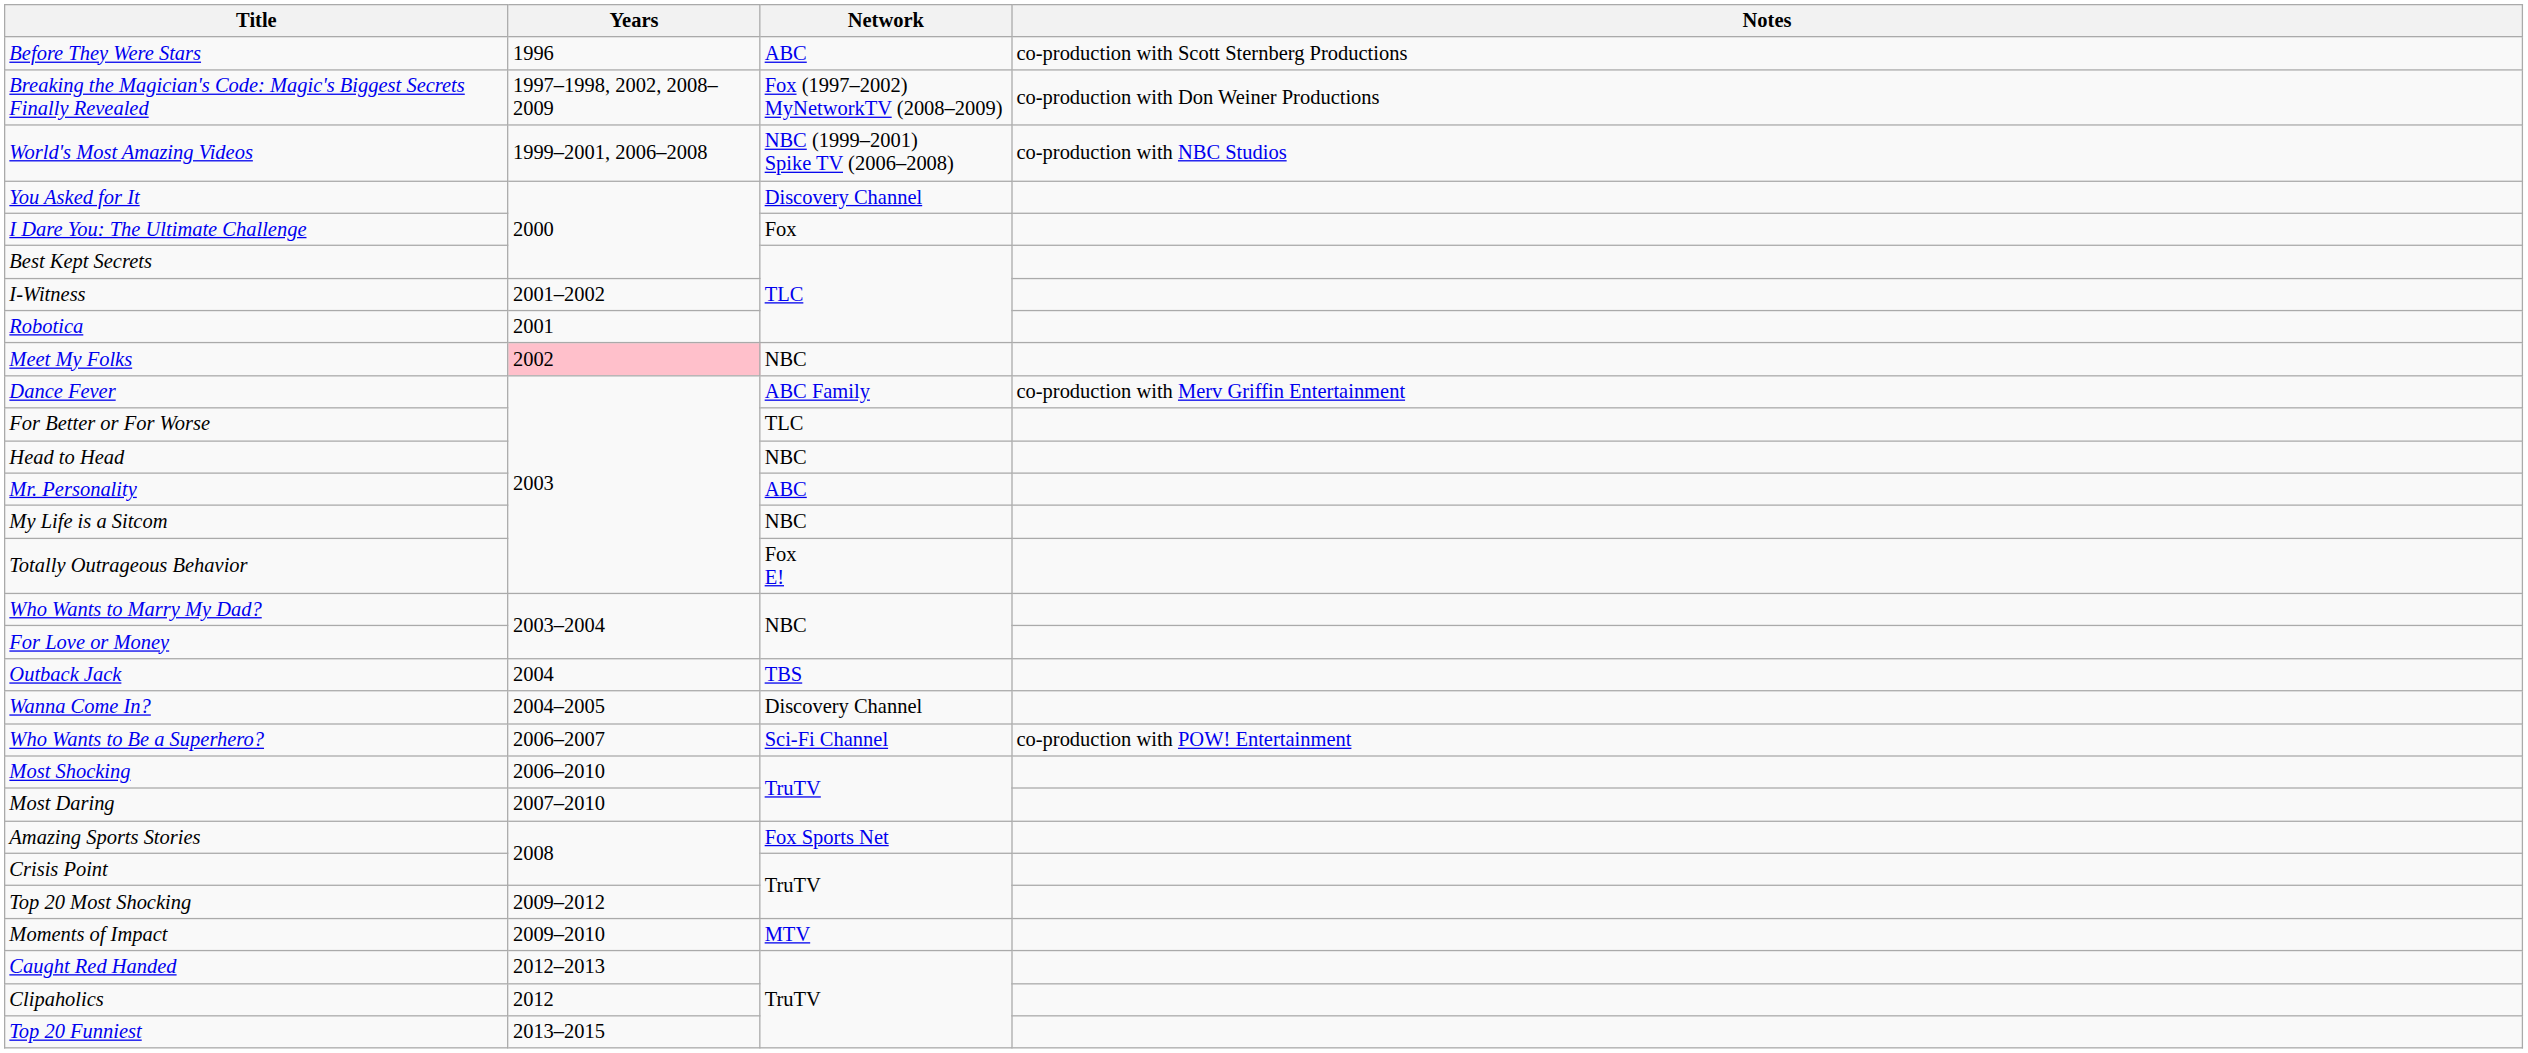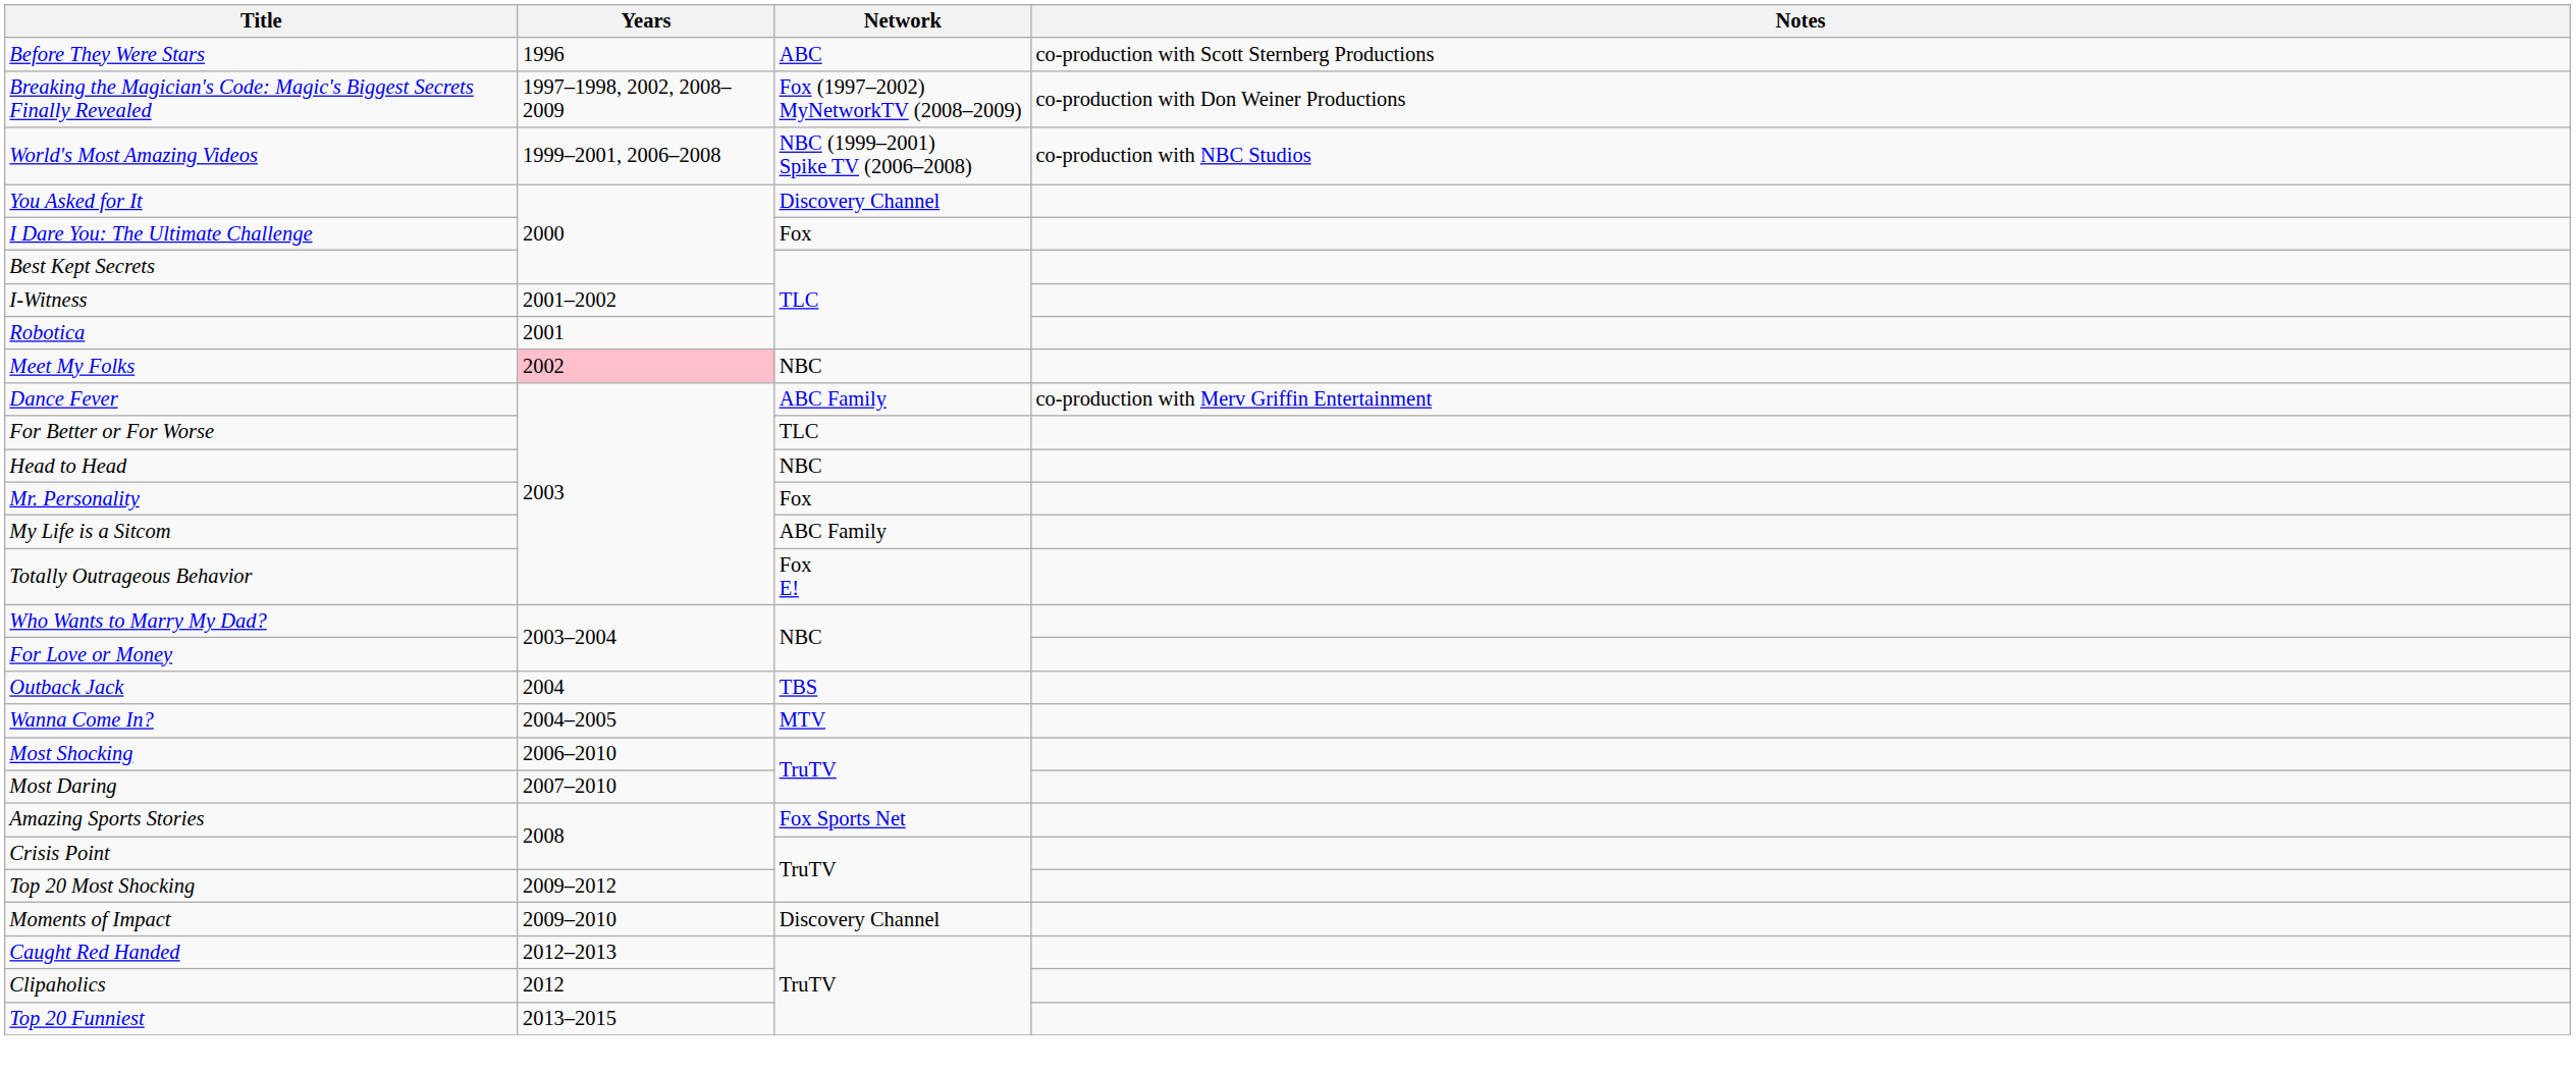Mr. Personality | Network: ABC -> Fox
My Life is a Sitcom | Network: NBC -> ABC Family
Wanna Come In? | Network: Discovery Channel -> MTV
- row: Who Wants to Be a Superhero? | 2006–2007 | Sci-Fi Channel | co-production with POW! Entertainment
Moments of Impact | Network: MTV -> Discovery Channel
